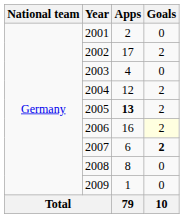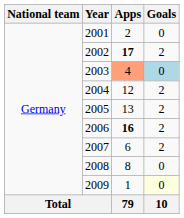2002 | Apps: normal -> bold
2003 | Apps: no background -> lightsalmon background
2003 | Goals: no background -> lightblue background
2005 | Apps: bold -> normal
2006 | Apps: normal -> bold
2006 | Goals: lightyellow background -> no background
2007 | Goals: bold -> normal
2009 | Goals: no background -> lightyellow background
